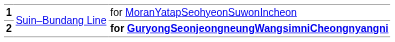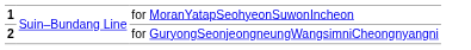2 | column 3: bold -> normal
